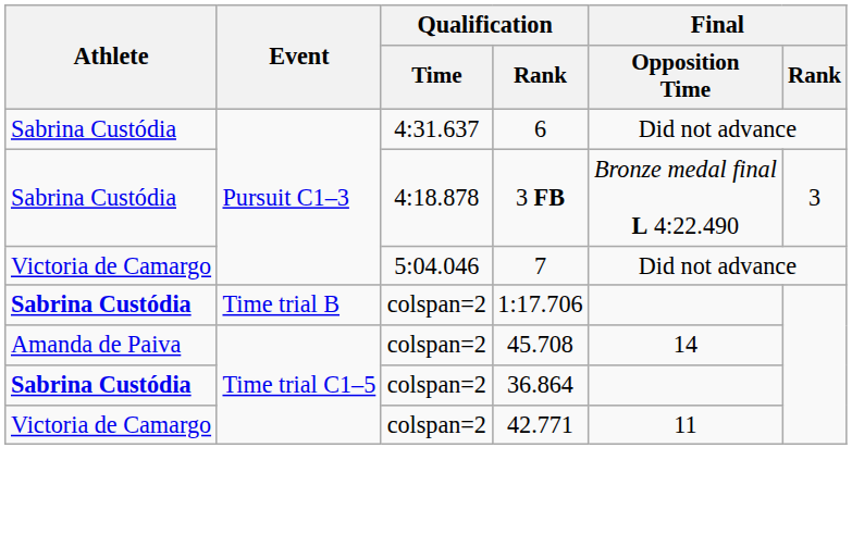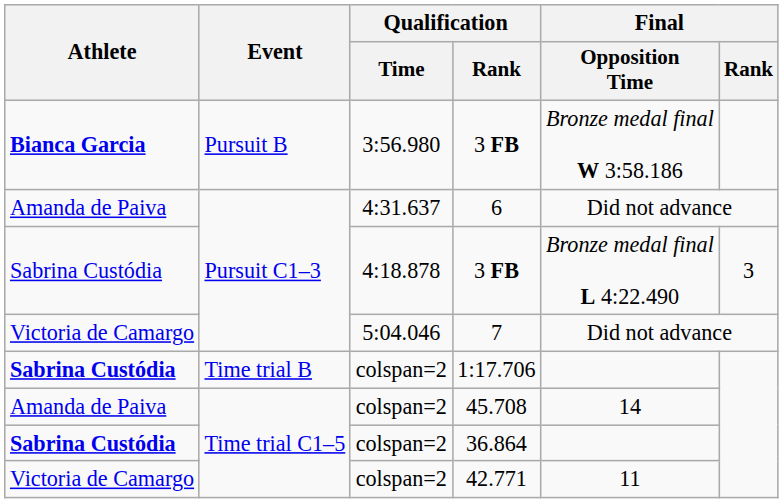+ row: Bianca Garcia | Pursuit B | 3:56.980 | 3 FB | Bronze medal final W 3:58.186
6 | Athlete: Sabrina Custódia -> Amanda de Paiva
